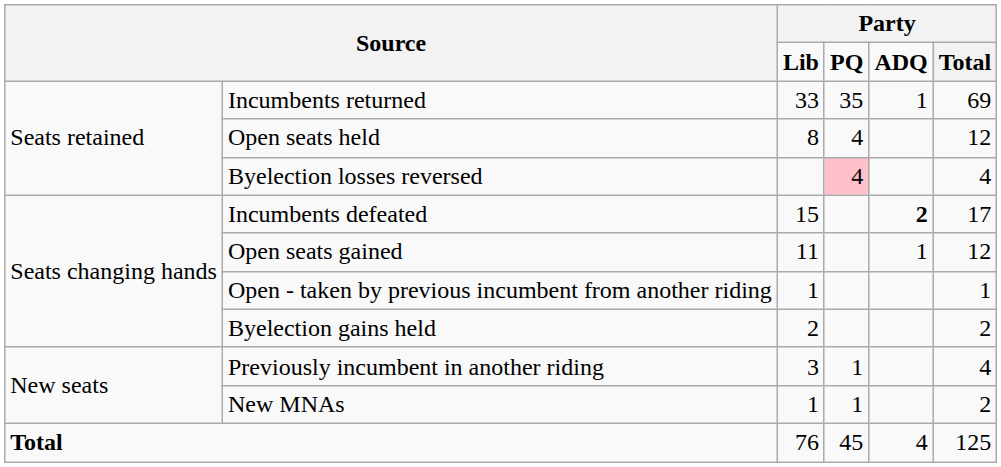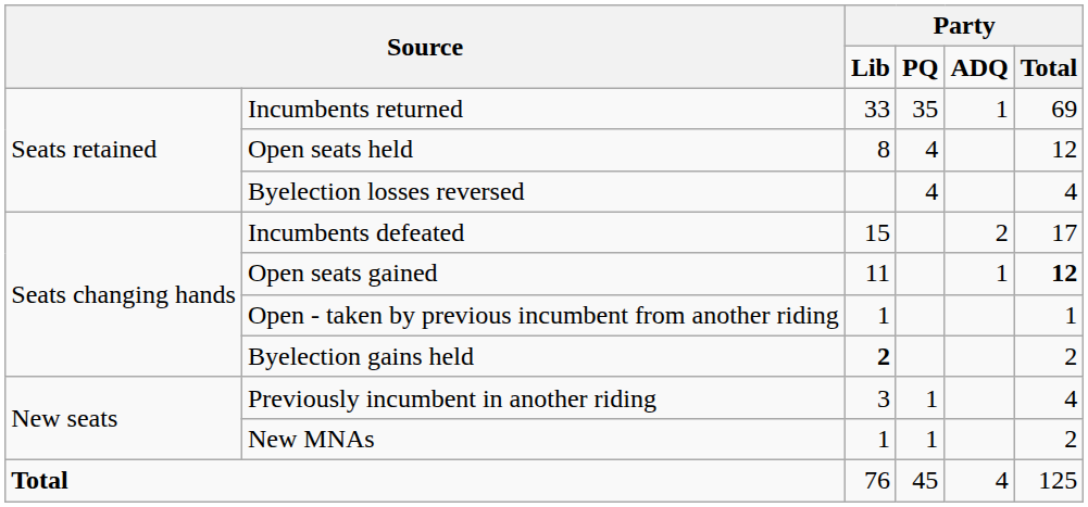Byelection losses reversed | column 4: pink background -> no background
Incumbents defeated | column 5: bold -> normal
Open seats gained | column 6: normal -> bold
Byelection gains held | column 3: normal -> bold
